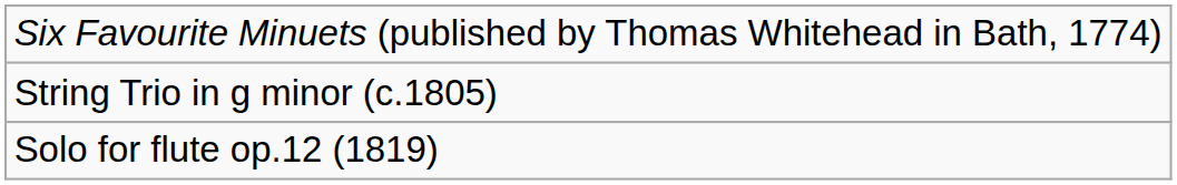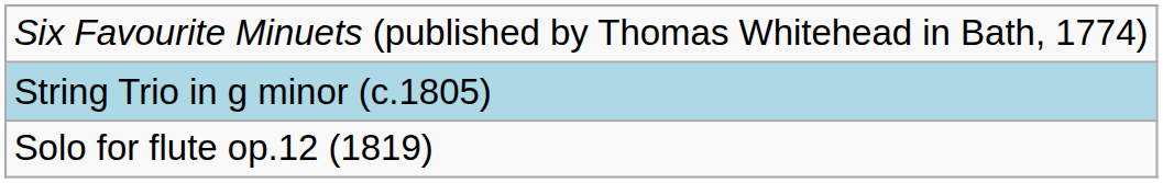row 2 | column 1: no background -> lightblue background
